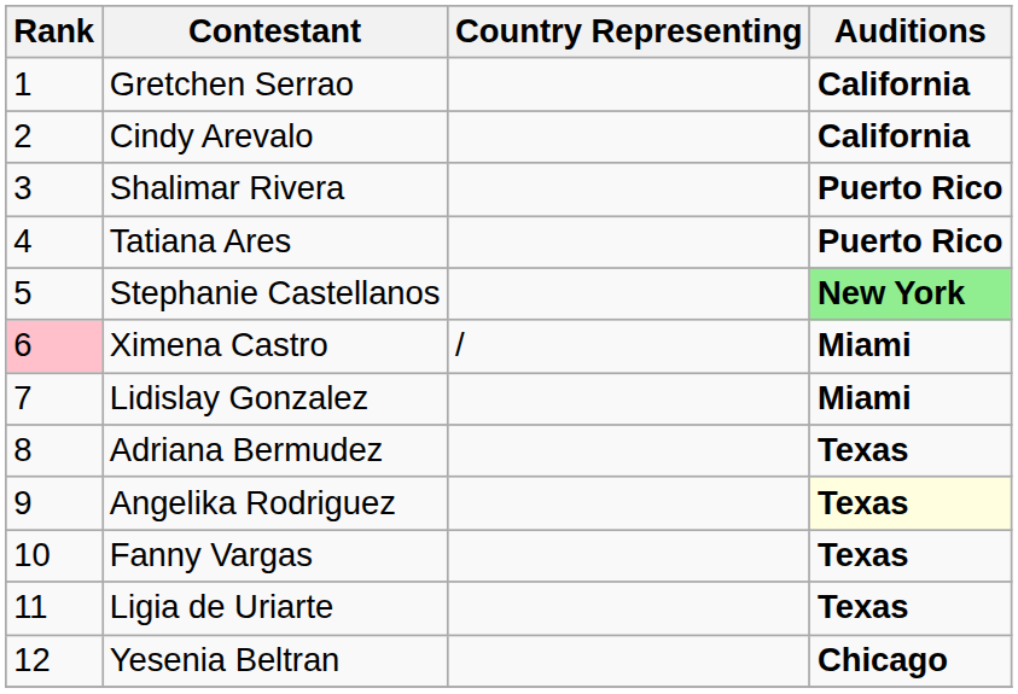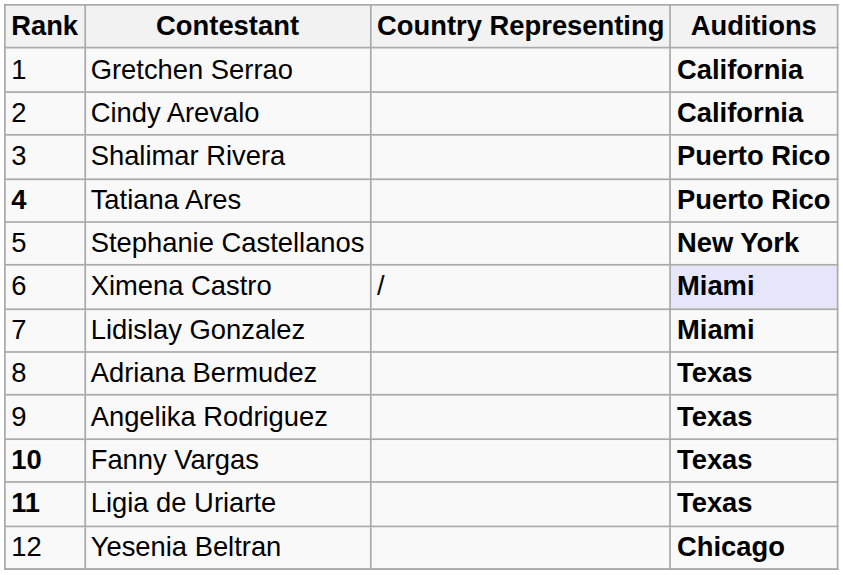Tatiana Ares | Rank: normal -> bold
Stephanie Castellanos | Auditions: lightgreen background -> no background
Ximena Castro | Rank: pink background -> no background
Ximena Castro | Auditions: no background -> lavender background
Angelika Rodriguez | Auditions: lightyellow background -> no background
Fanny Vargas | Rank: normal -> bold
Ligia de Uriarte | Rank: normal -> bold
